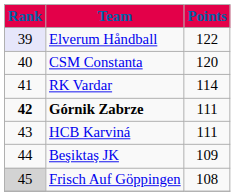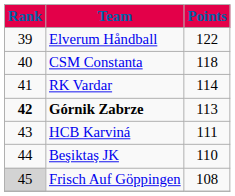Elverum Håndball | Rank: lavender background -> no background
CSM Constanta | Points: 120 -> 118
Górnik Zabrze | Points: 111 -> 113
Beşiktaş JK | Points: 109 -> 110
